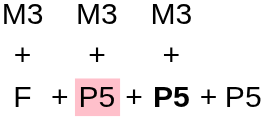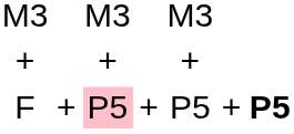F | column 5: bold -> normal
F | column 7: normal -> bold
